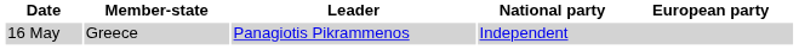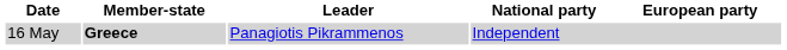16 May | Member-state: normal -> bold
